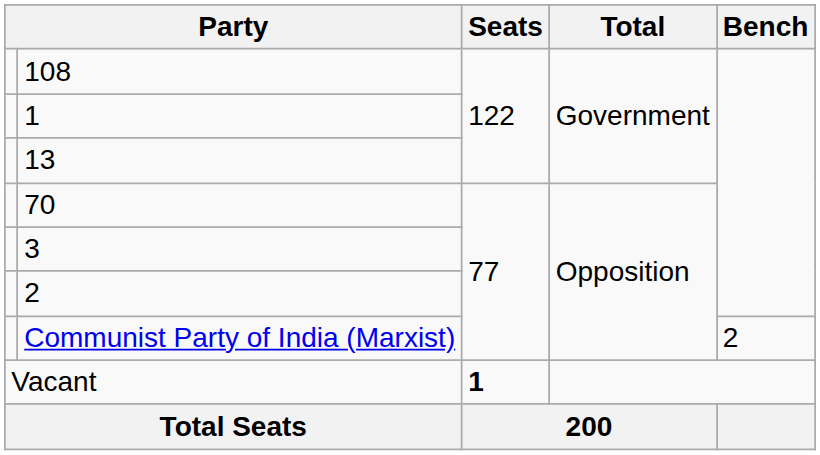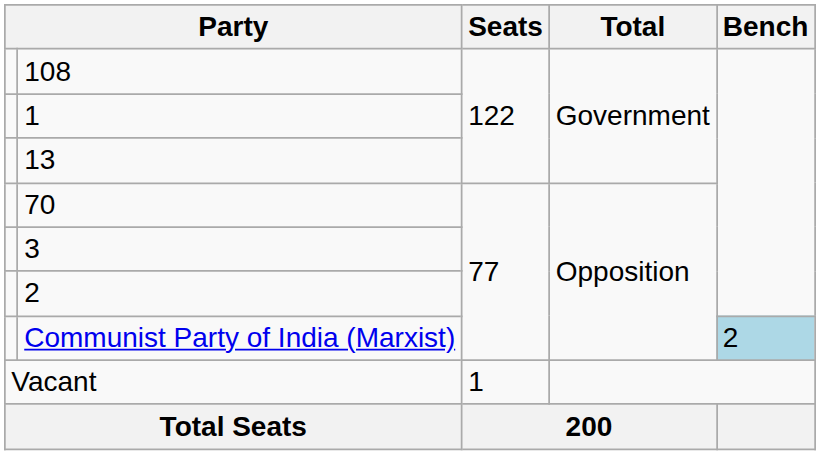Communist Party of India (Marxist) | Bench: no background -> lightblue background
Vacant | Seats: bold -> normal
